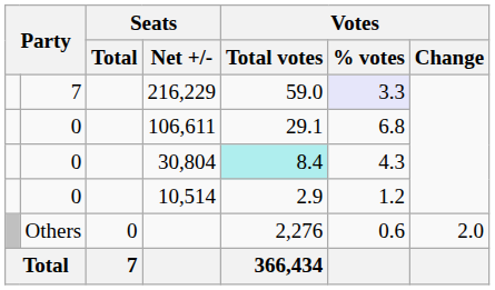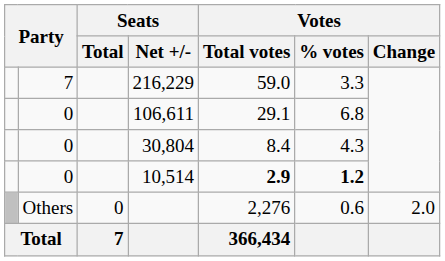216,229 | Votes / % votes: lavender background -> no background
30,804 | Votes / Total votes: paleturquoise background -> no background
10,514 | Votes / Total votes: normal -> bold
10,514 | Votes / % votes: normal -> bold
